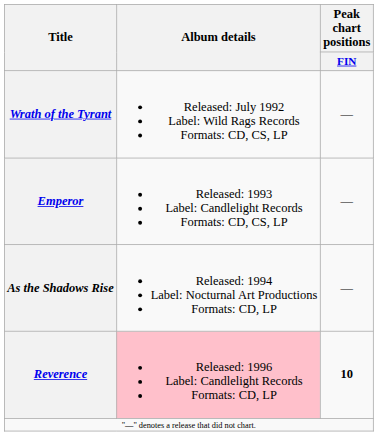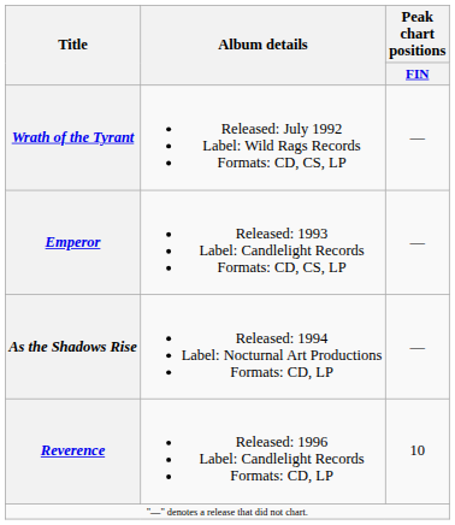Reverence | Album details: pink background -> no background
Reverence | Peak chart positions / FIN: bold -> normal
